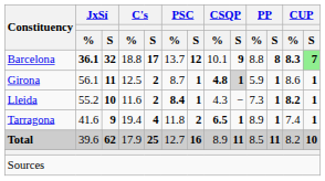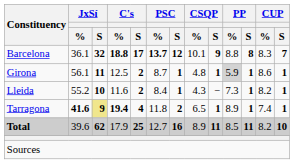Barcelona | JxSí / %: bold -> normal
Barcelona | C's / %: normal -> bold
Barcelona | PSC / %: normal -> bold
Barcelona | CUP / %: bold -> normal
Barcelona | CUP / S: lightgreen background -> no background
Girona | CSQP / %: bold -> normal
Girona | CSQP / S: lightgrey background -> no background
Girona | PP / %: no background -> lightgrey background
Lleida | PSC / %: bold -> normal
Lleida | CUP / %: bold -> normal
Tarragona | JxSí / %: normal -> bold
Tarragona | JxSí / S: no background -> khaki background
Tarragona | C's / %: normal -> bold
Tarragona | CSQP / %: bold -> normal
